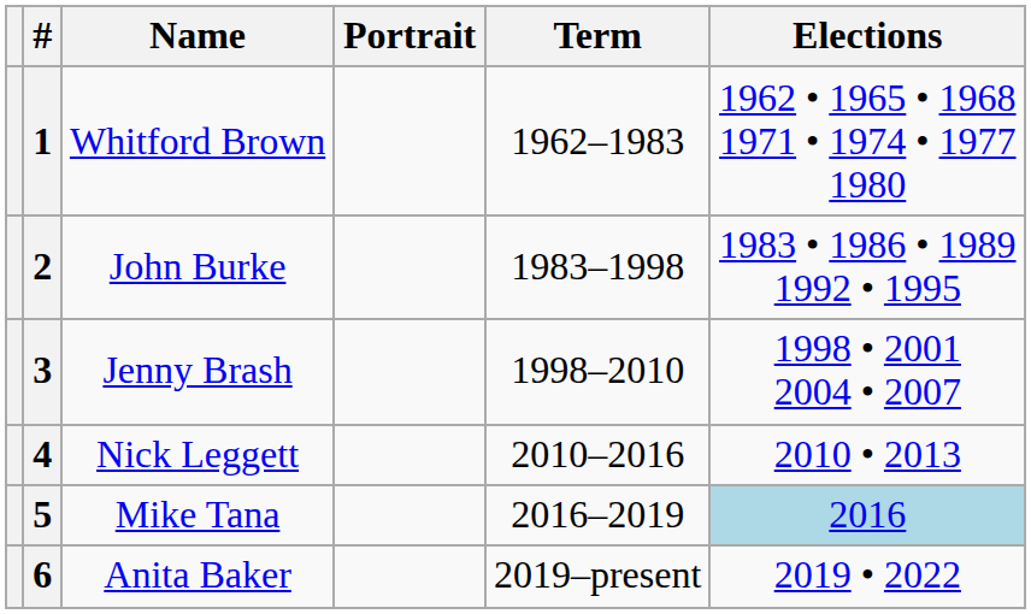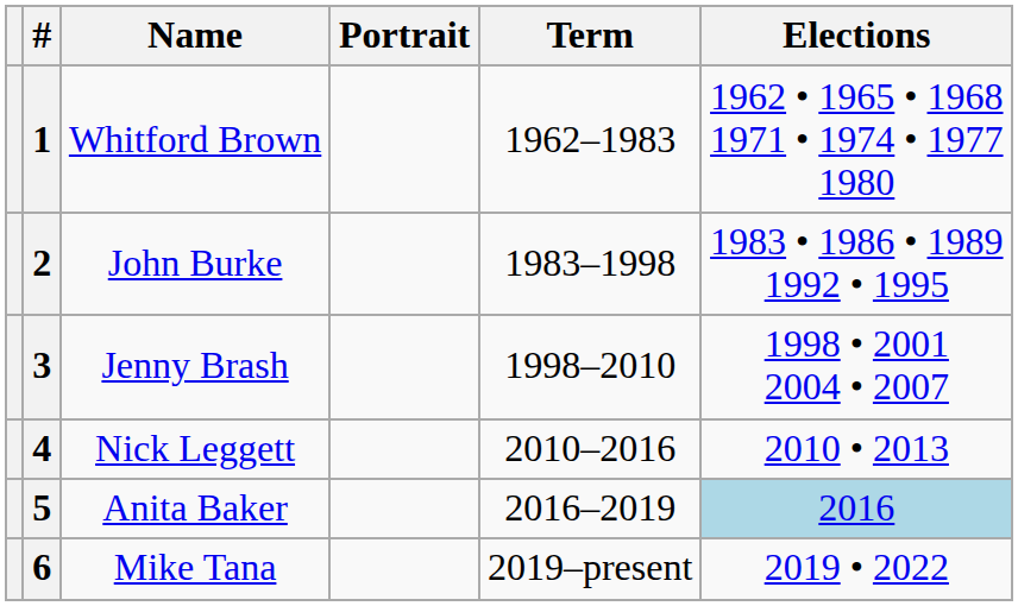5 | Name: Mike Tana -> Anita Baker
6 | Name: Anita Baker -> Mike Tana
